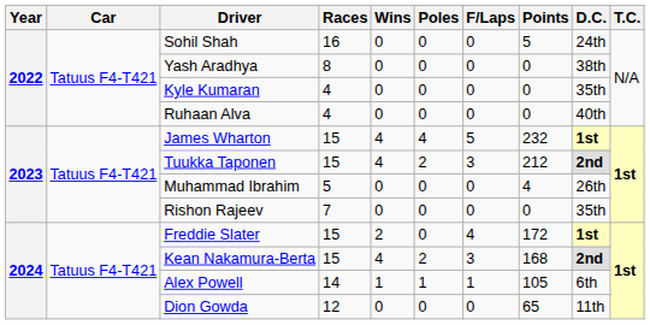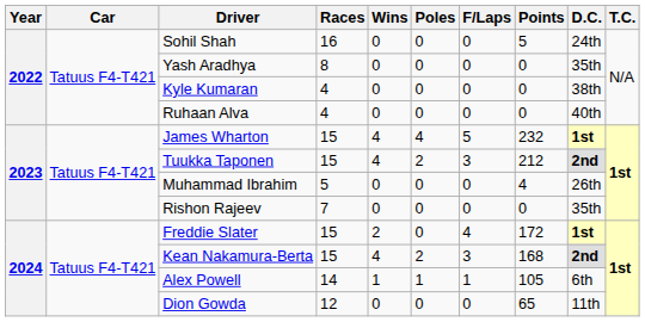Yash Aradhya | D.C.: 38th -> 35th
Kyle Kumaran | D.C.: 35th -> 38th
